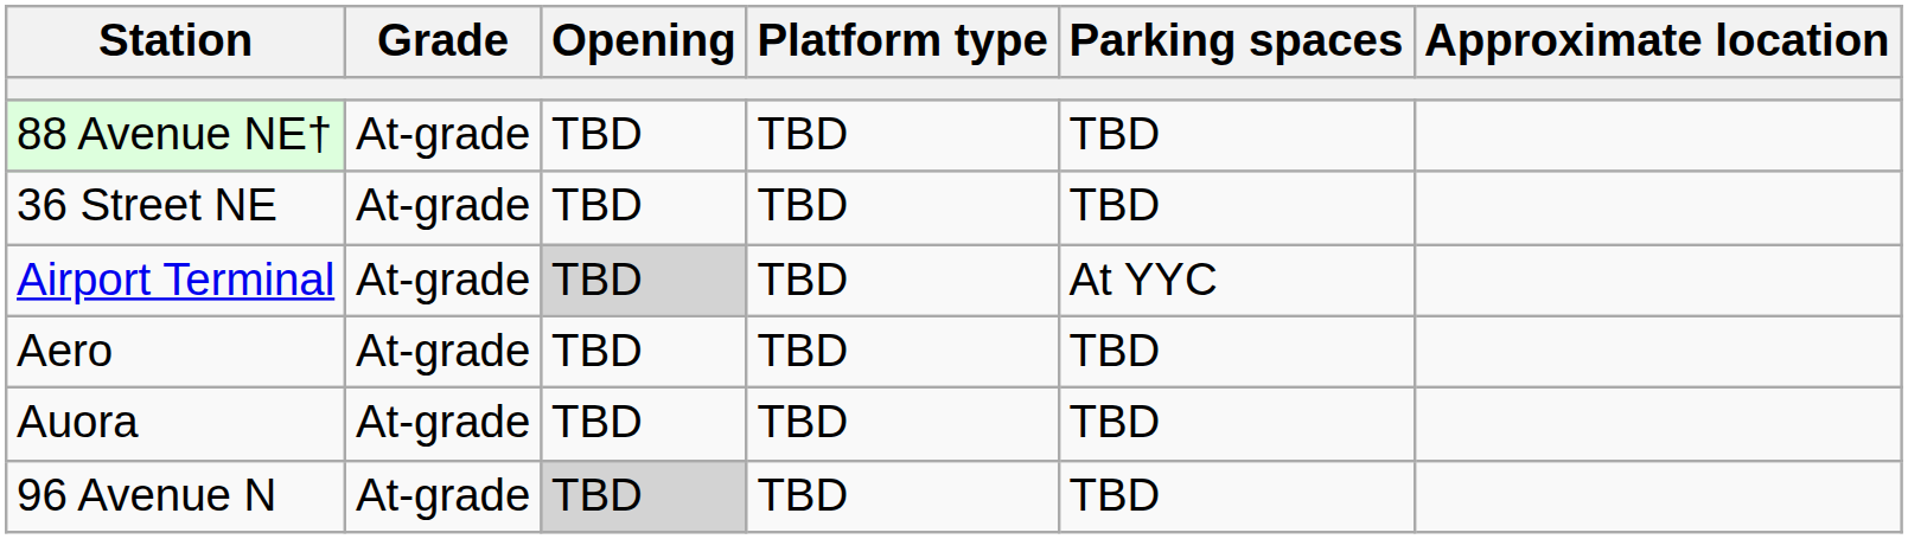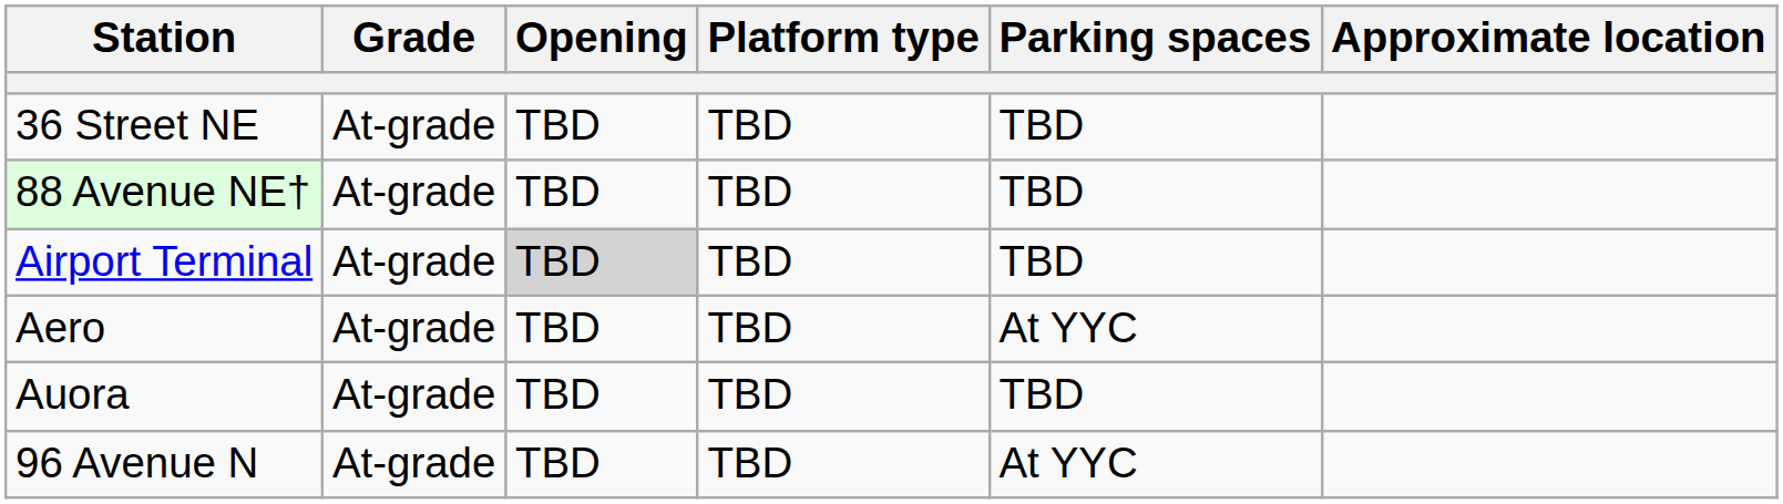rows swapped: 88 Avenue NE† <-> 36 Street NE
Airport Terminal | Parking spaces: At YYC -> TBD
Aero | Parking spaces: TBD -> At YYC
96 Avenue N | Opening: lightgrey background -> no background
96 Avenue N | Parking spaces: TBD -> At YYC
